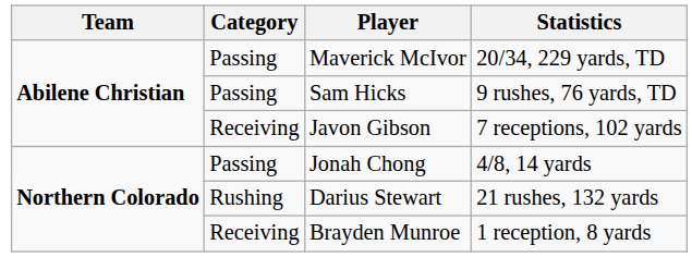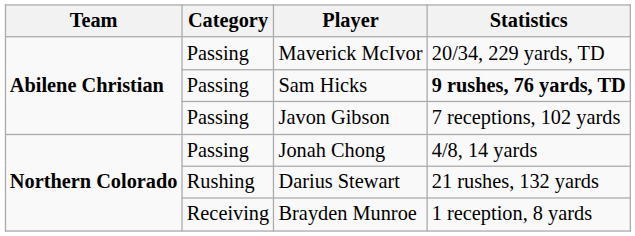Sam Hicks | Statistics: normal -> bold
Javon Gibson | Category: Receiving -> Passing
